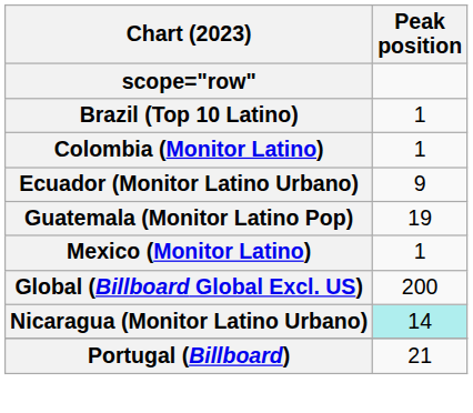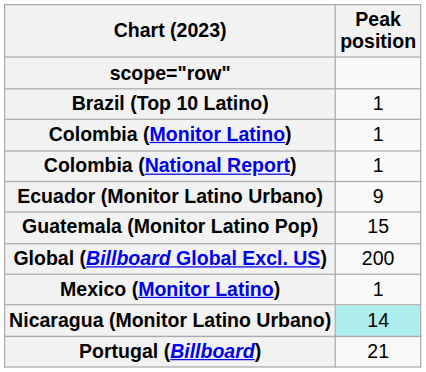+ row: Colombia (National Report) | 1
Guatemala (Monitor Latino Pop) | Peak position: 19 -> 15
rows swapped: Mexico (Monitor Latino) <-> Global (Billboard Global Excl. US)
